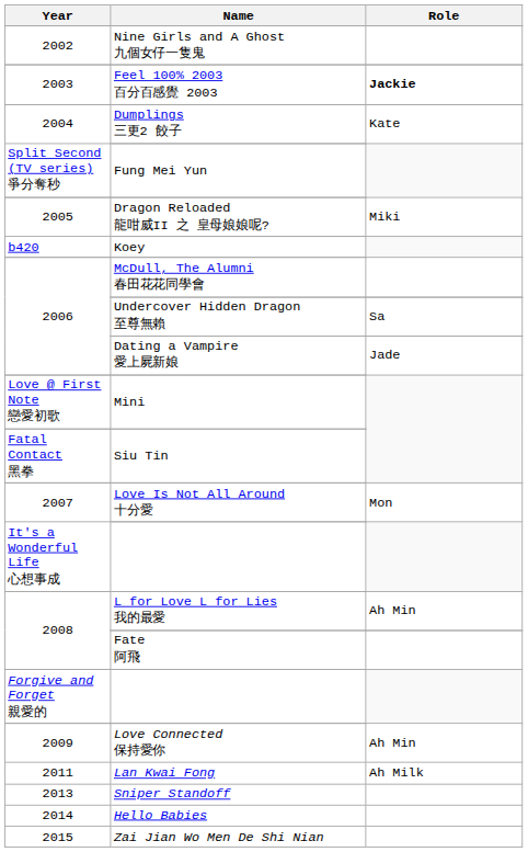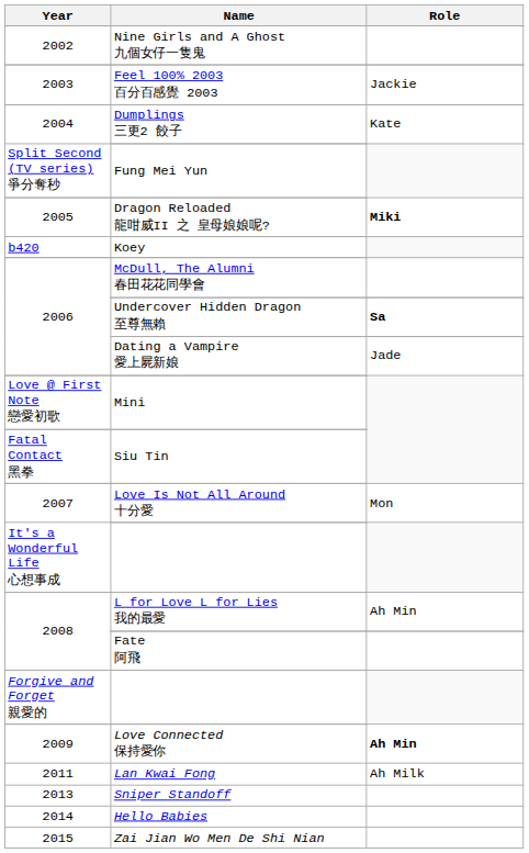Feel 100% 2003 百分百感覺 2003 | Role: bold -> normal
Dragon Reloaded 龍咁威II 之 皇母娘娘呢? | Role: normal -> bold
Undercover Hidden Dragon 至尊無賴 | Role: normal -> bold
Love Connected 保持愛你 | Role: normal -> bold
